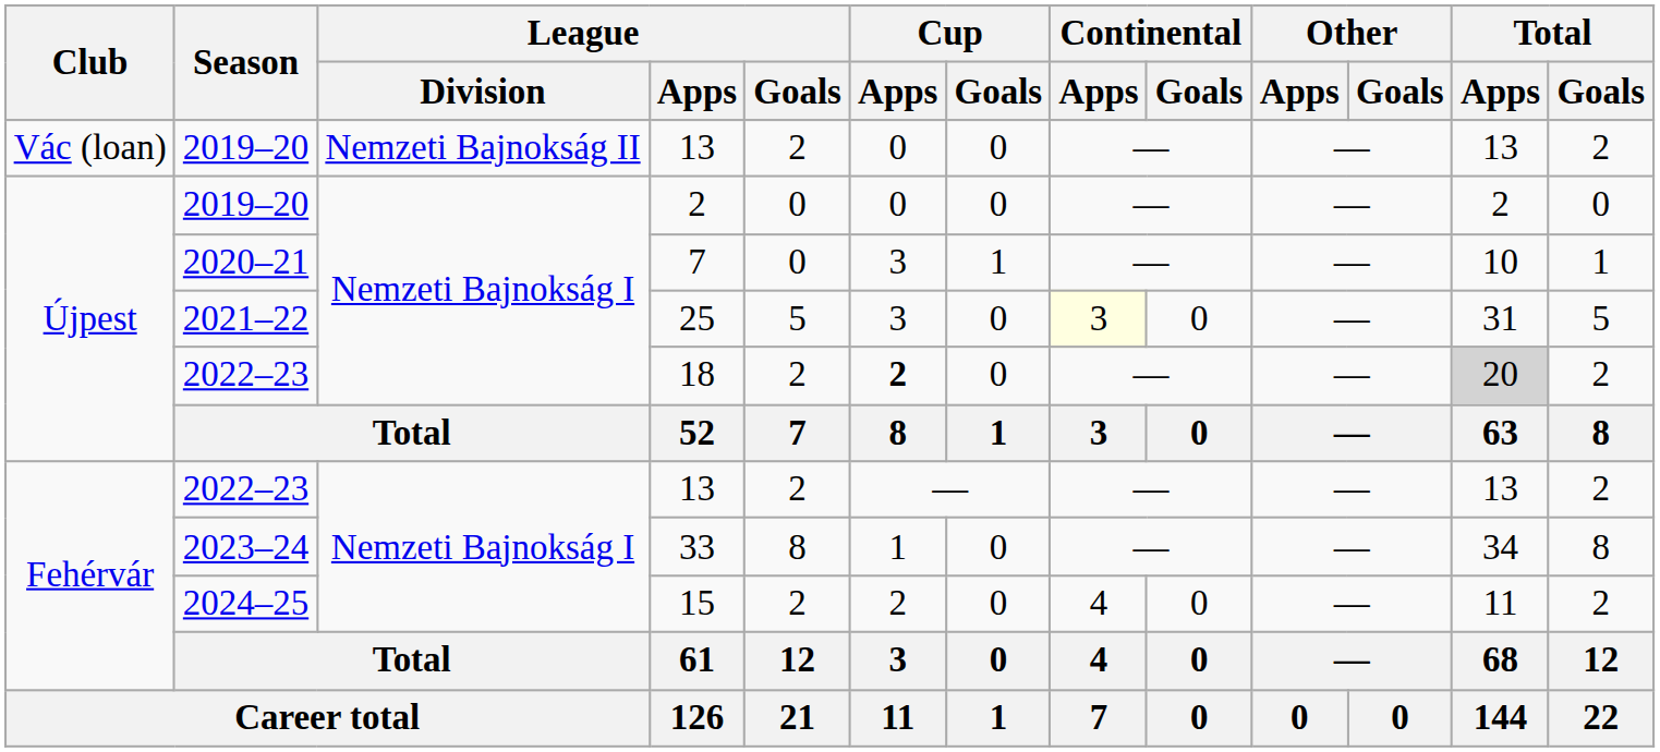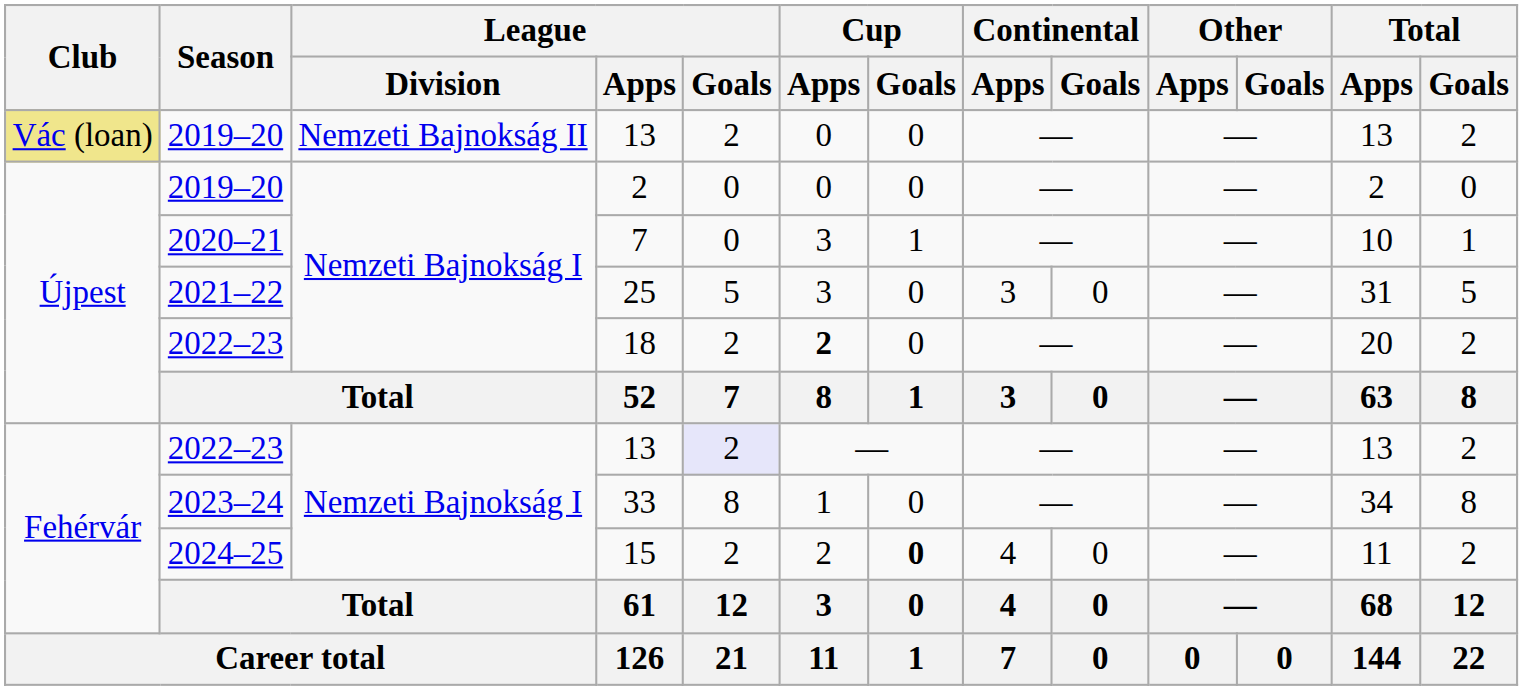2019–20 / 13 | Club: no background -> khaki background
25 | Continental / Apps: lightyellow background -> no background
18 | Total / Apps: lightgrey background -> no background
2022–23 / 13 | League / Goals: no background -> lavender background
15 | Cup / Goals: normal -> bold
